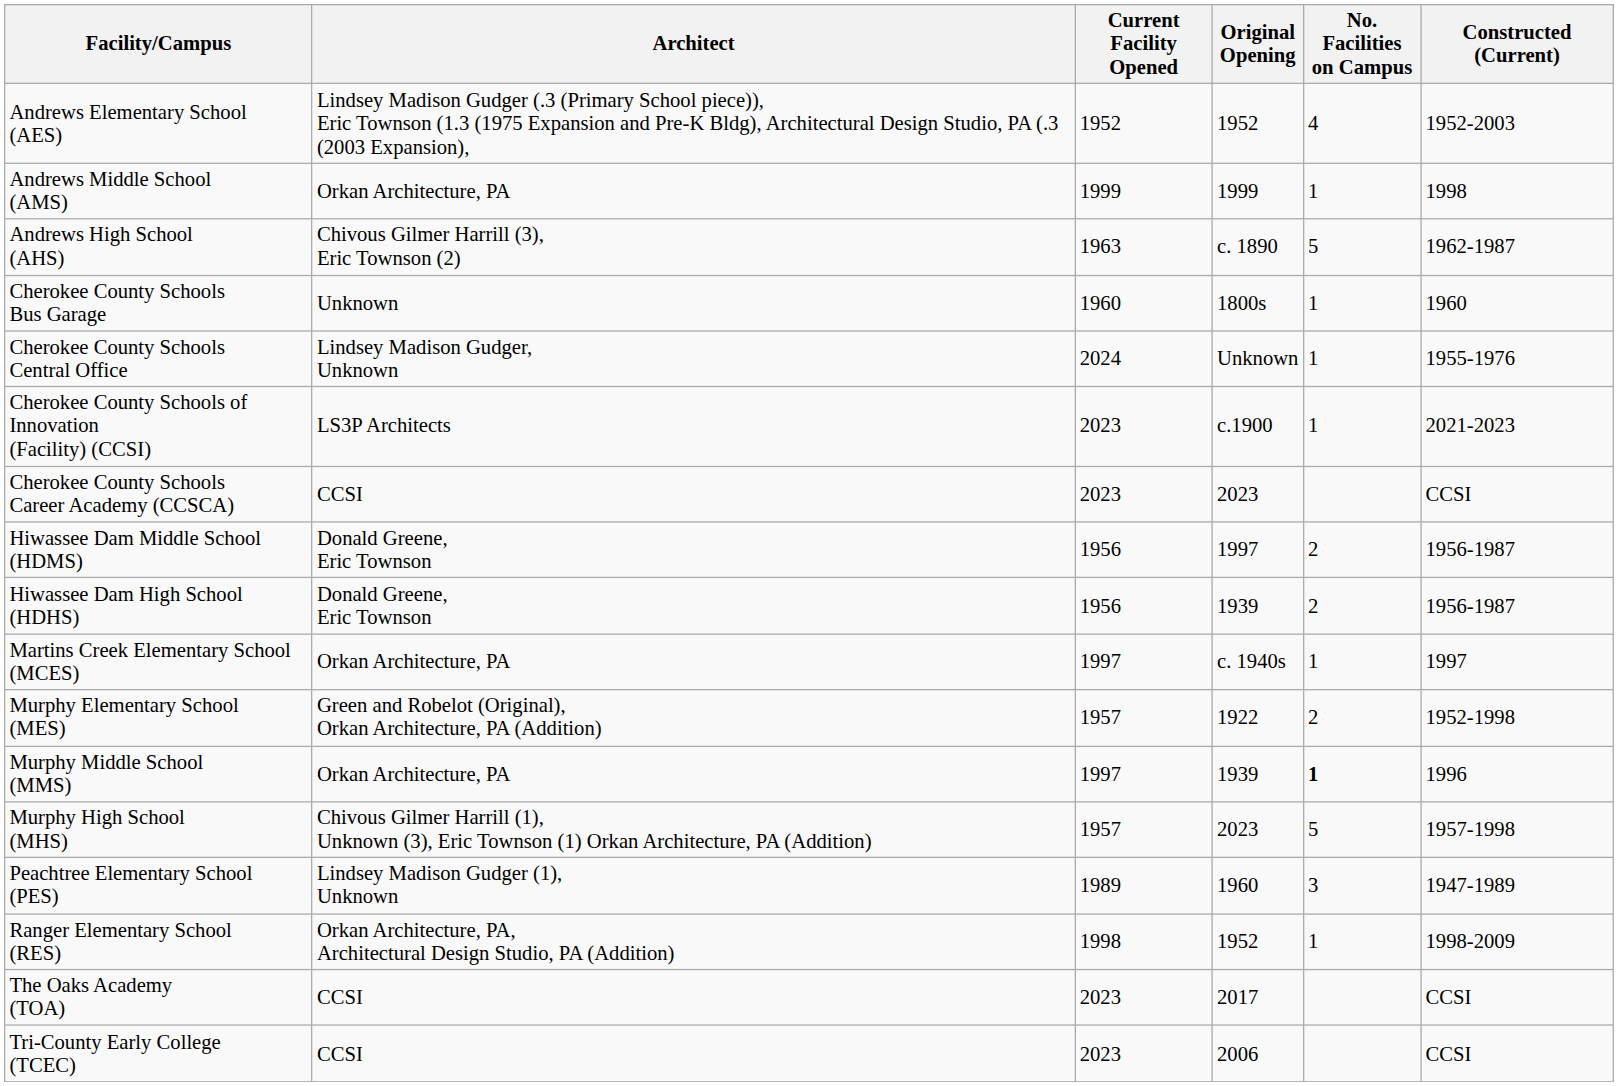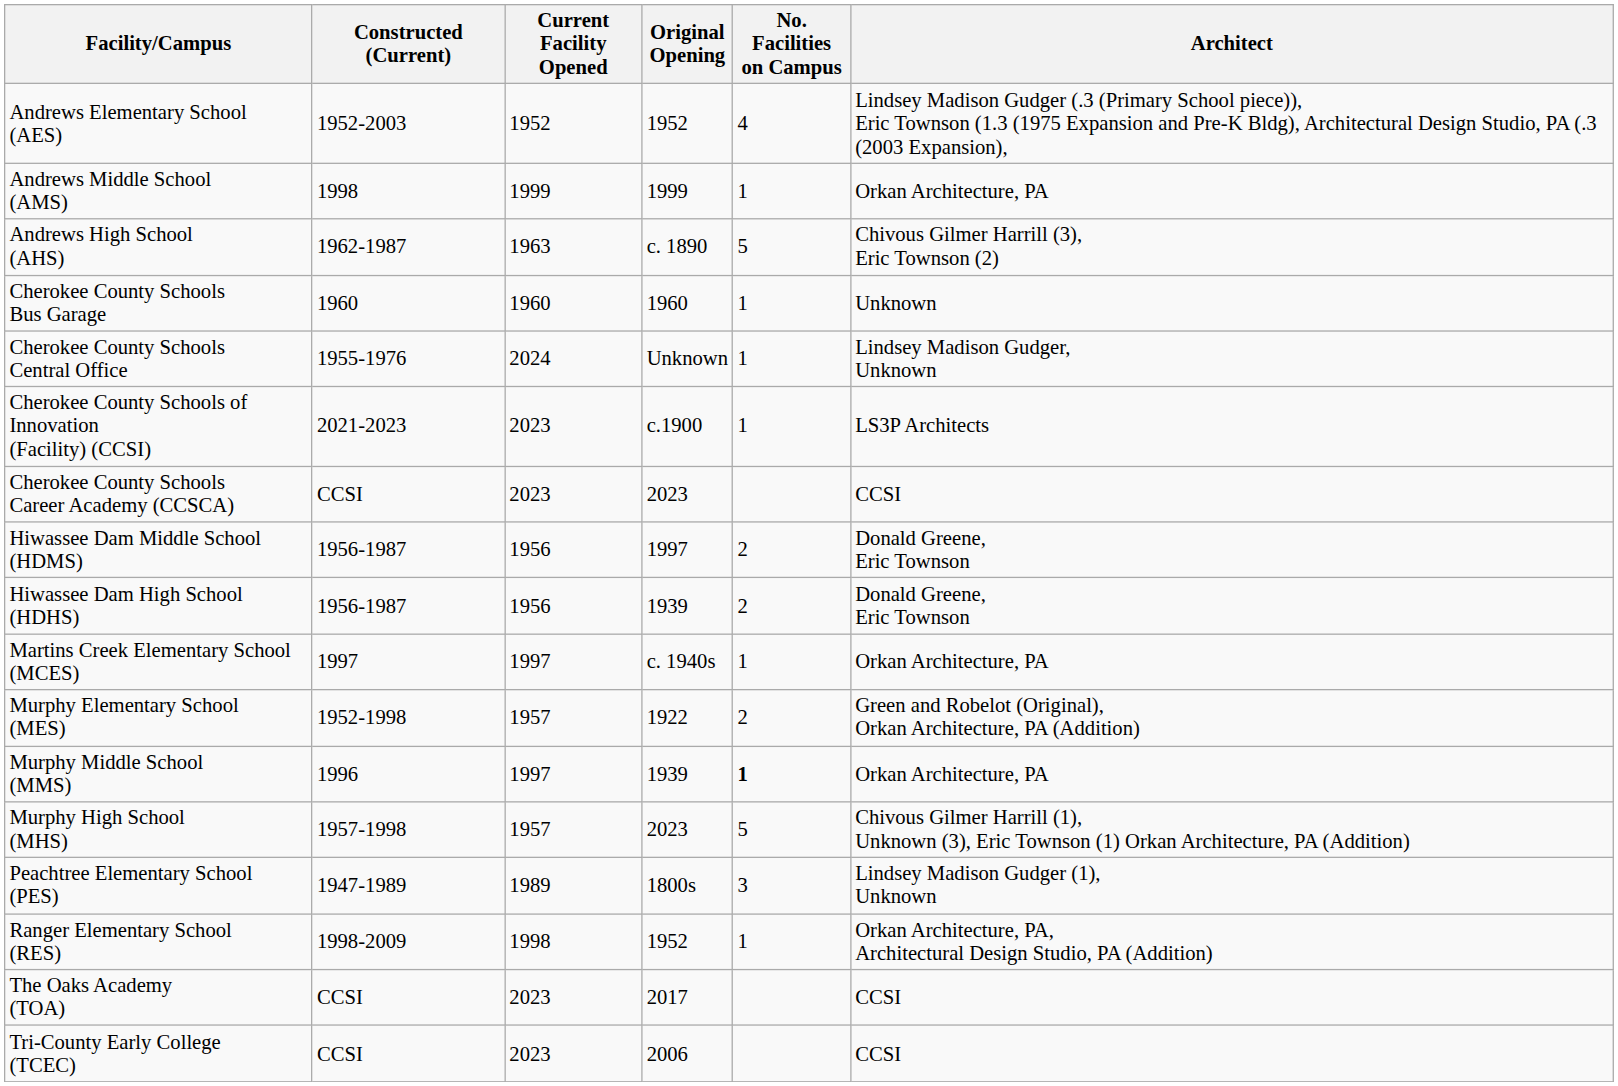columns swapped: Constructed (Current) <-> Architect
Cherokee County Schools Bus Garage | Original Opening: 1800s -> 1960
Peachtree Elementary School (PES) | Original Opening: 1960 -> 1800s
